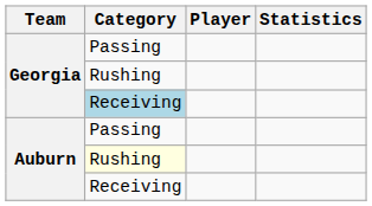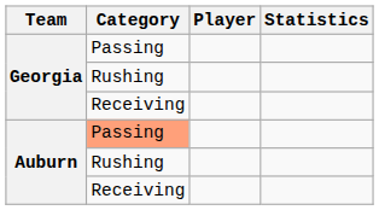Georgia / Receiving | Category: lightblue background -> no background
Auburn / Passing | Category: no background -> lightsalmon background
Auburn / Rushing | Category: lightyellow background -> no background
